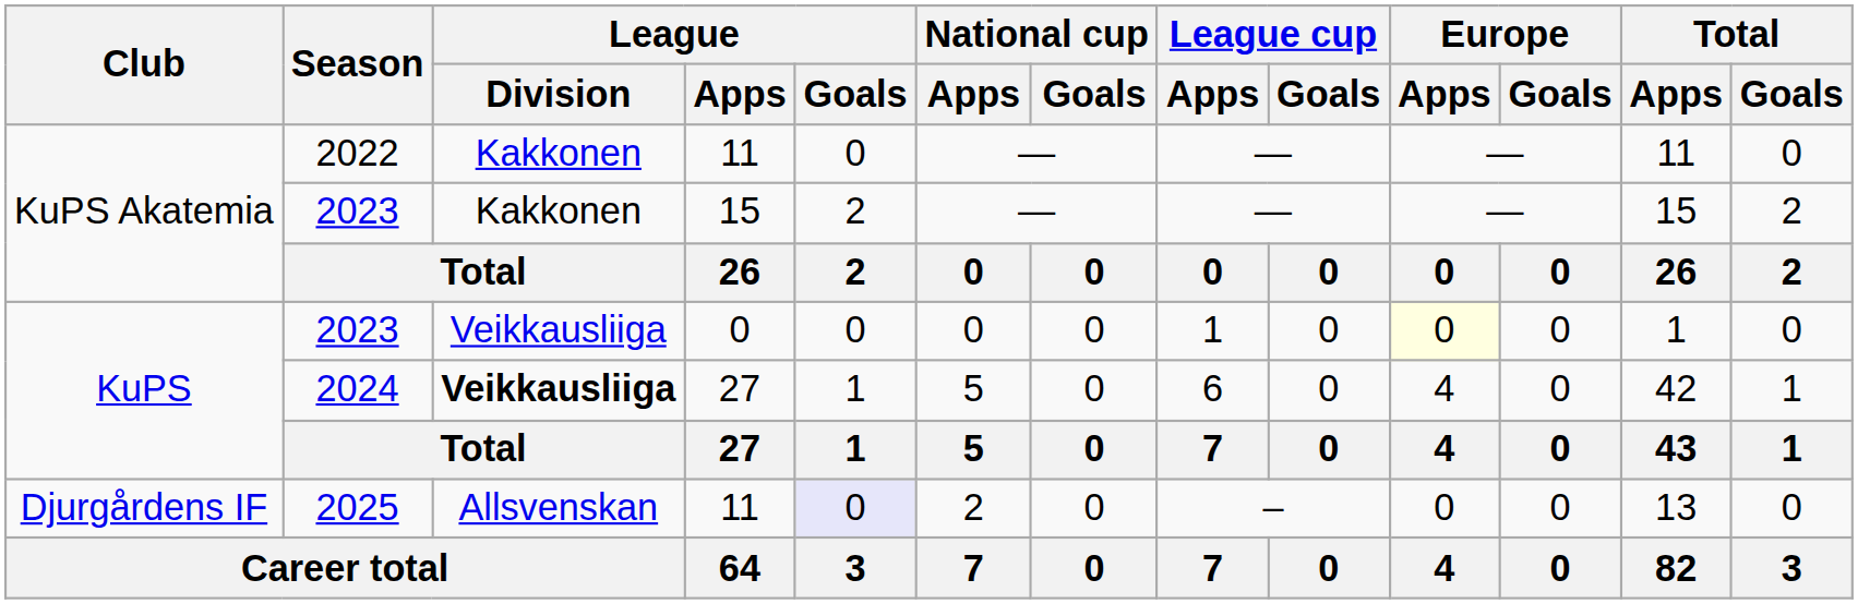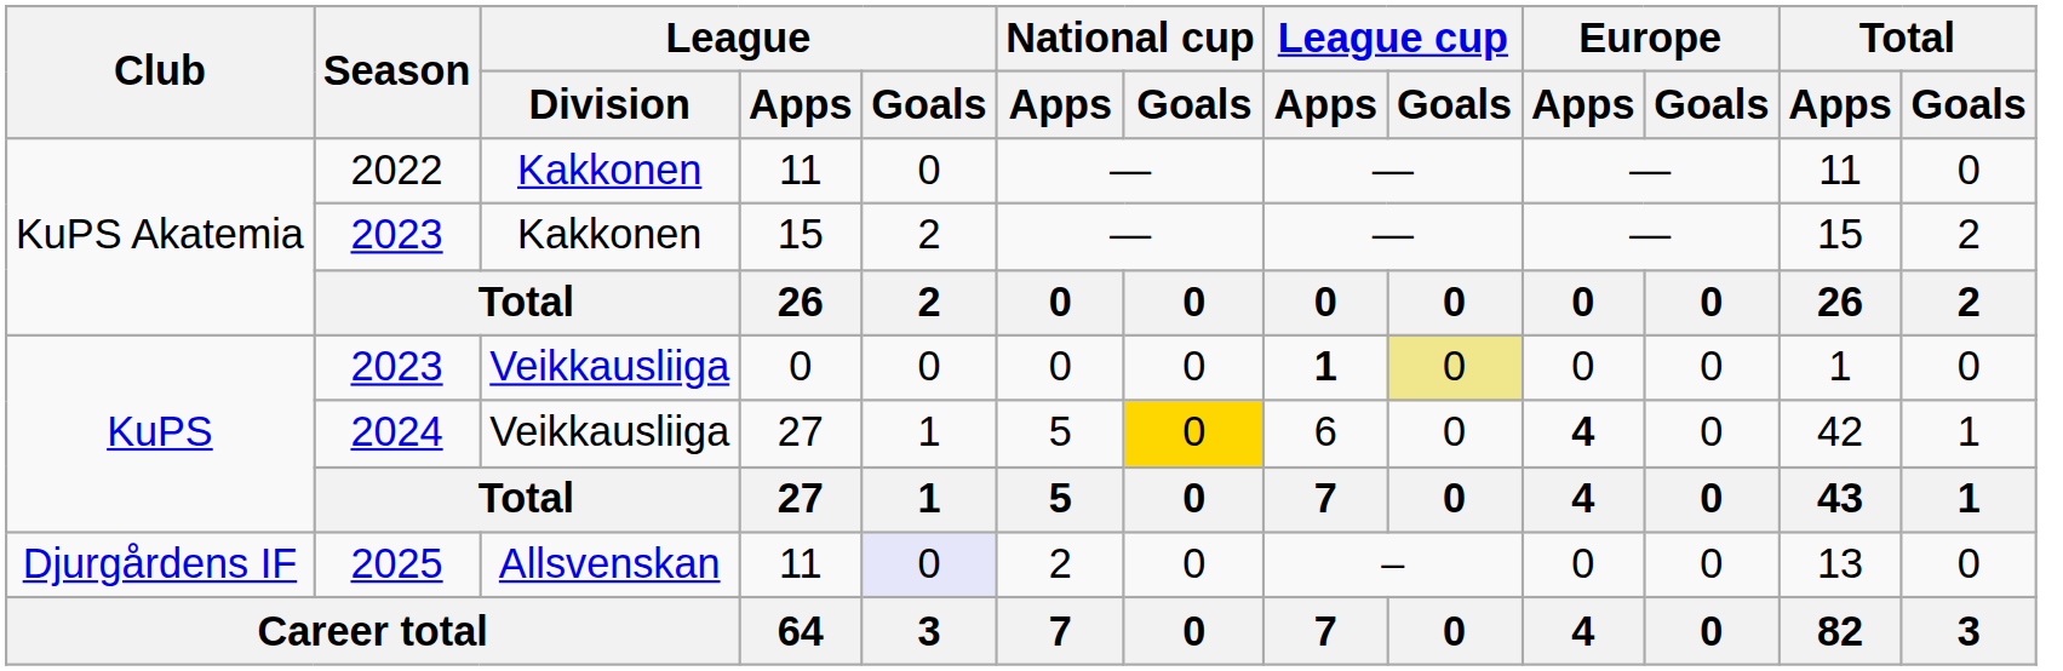2023 / 0 | League cup / Apps: normal -> bold
2023 / 0 | League cup / Goals: no background -> khaki background
2023 / 0 | Europe / Apps: lightyellow background -> no background
2024 | League / Division: bold -> normal
2024 | National cup / Goals: no background -> gold background
2024 | Europe / Apps: normal -> bold
